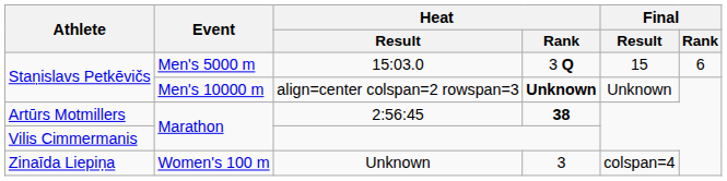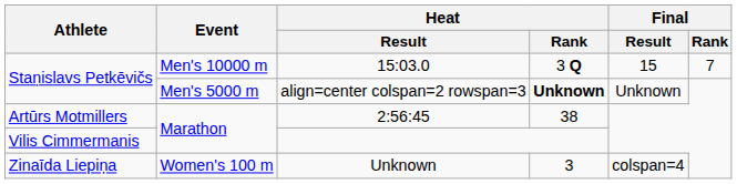15:03.0 | Event: Men's 5000 m -> Men's 10000 m
15:03.0 | Final / Rank: 6 -> 7
align=center colspan=2 rowspan=3 | Event: Men's 10000 m -> Men's 5000 m
2:56:45 | Heat / Rank: bold -> normal
